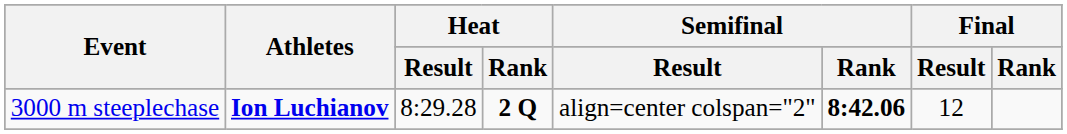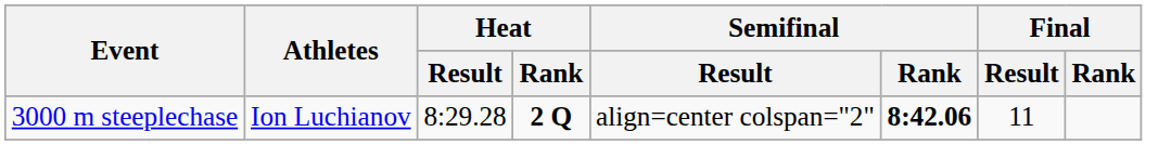3000 m steeplechase | Athletes: bold -> normal
3000 m steeplechase | Final / Result: 12 -> 11
